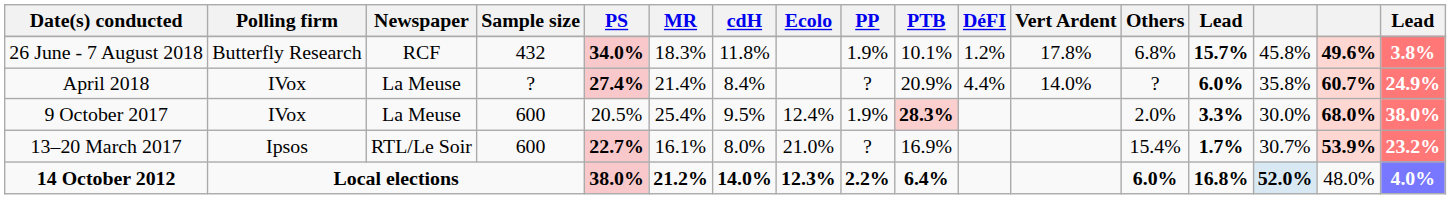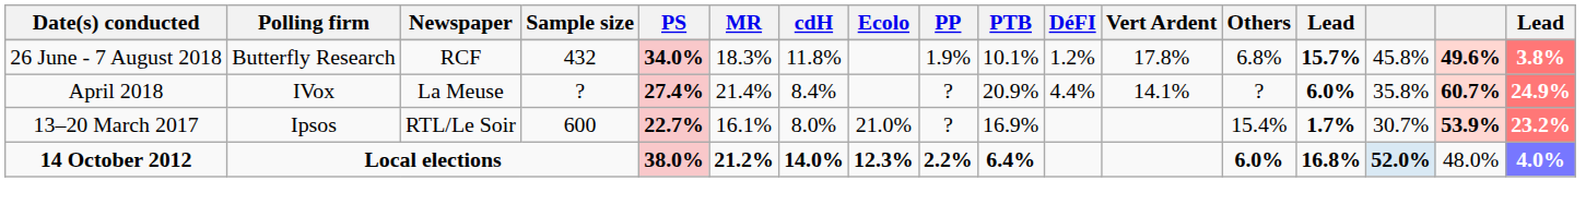April 2018 | Vert Ardent: 14.0% -> 14.1%
- row: 9 October 2017 | IVox | La Meuse | 600 | 20.5% | 25.4% | 9.5% | 12.4% | 1.9% | 28.3% | 2.0% | 3.3% | 30.0% | 68.0% | 38.0%
